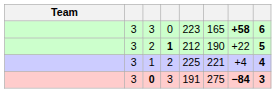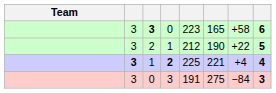row 2 | column 3: normal -> bold
row 2 | column 7: bold -> normal
row 3 | column 4: bold -> normal
row 4 | column 2: normal -> bold
row 4 | column 4: normal -> bold
row 5 | column 3: bold -> normal
row 5 | column 7: bold -> normal
